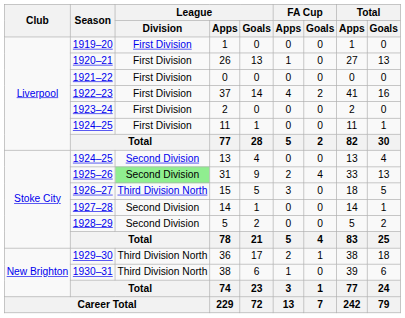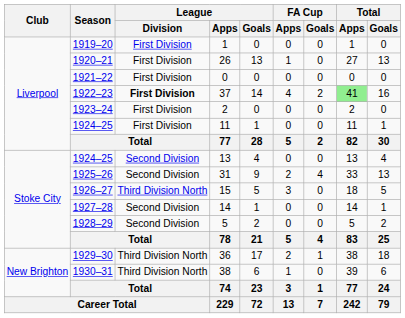37 | League / Division: normal -> bold
37 | Total / Apps: no background -> lightgreen background
31 | League / Division: lightgreen background -> no background
